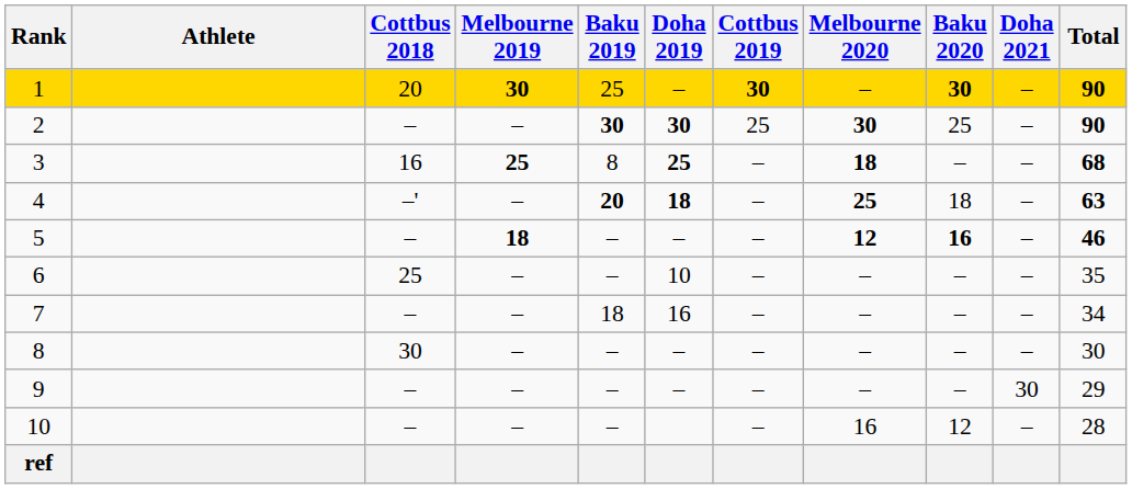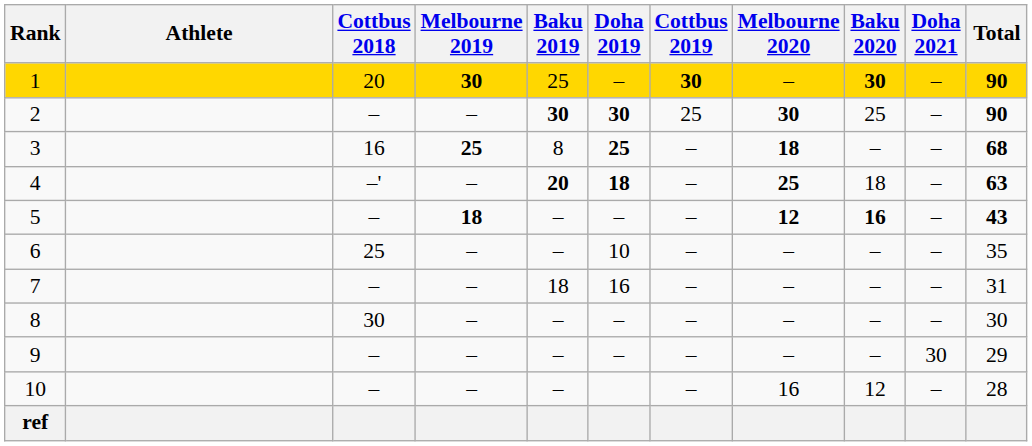5 | Total: 46 -> 43
7 | Total: 34 -> 31
